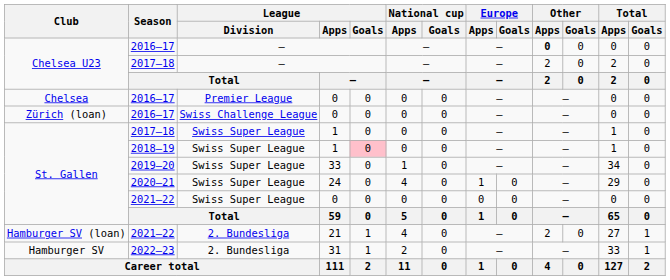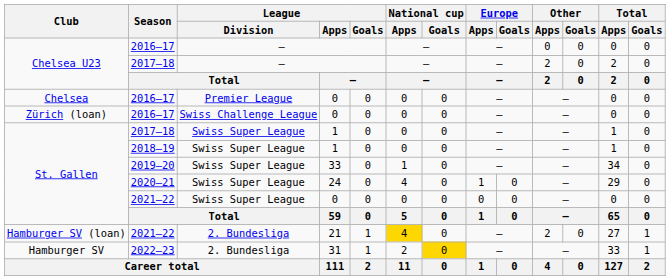Chelsea U23 / 2016–17 | Other / Apps: bold -> normal
2018–19 | League / Goals: pink background -> no background
Hamburger SV (loan) / 2021–22 | National cup / Apps: no background -> gold background
2022–23 | National cup / Goals: no background -> gold background
